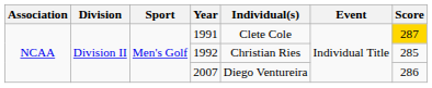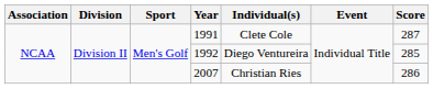1991 | Score: gold background -> no background
1992 | Individual(s): Christian Ries -> Diego Ventureira
2007 | Individual(s): Diego Ventureira -> Christian Ries
